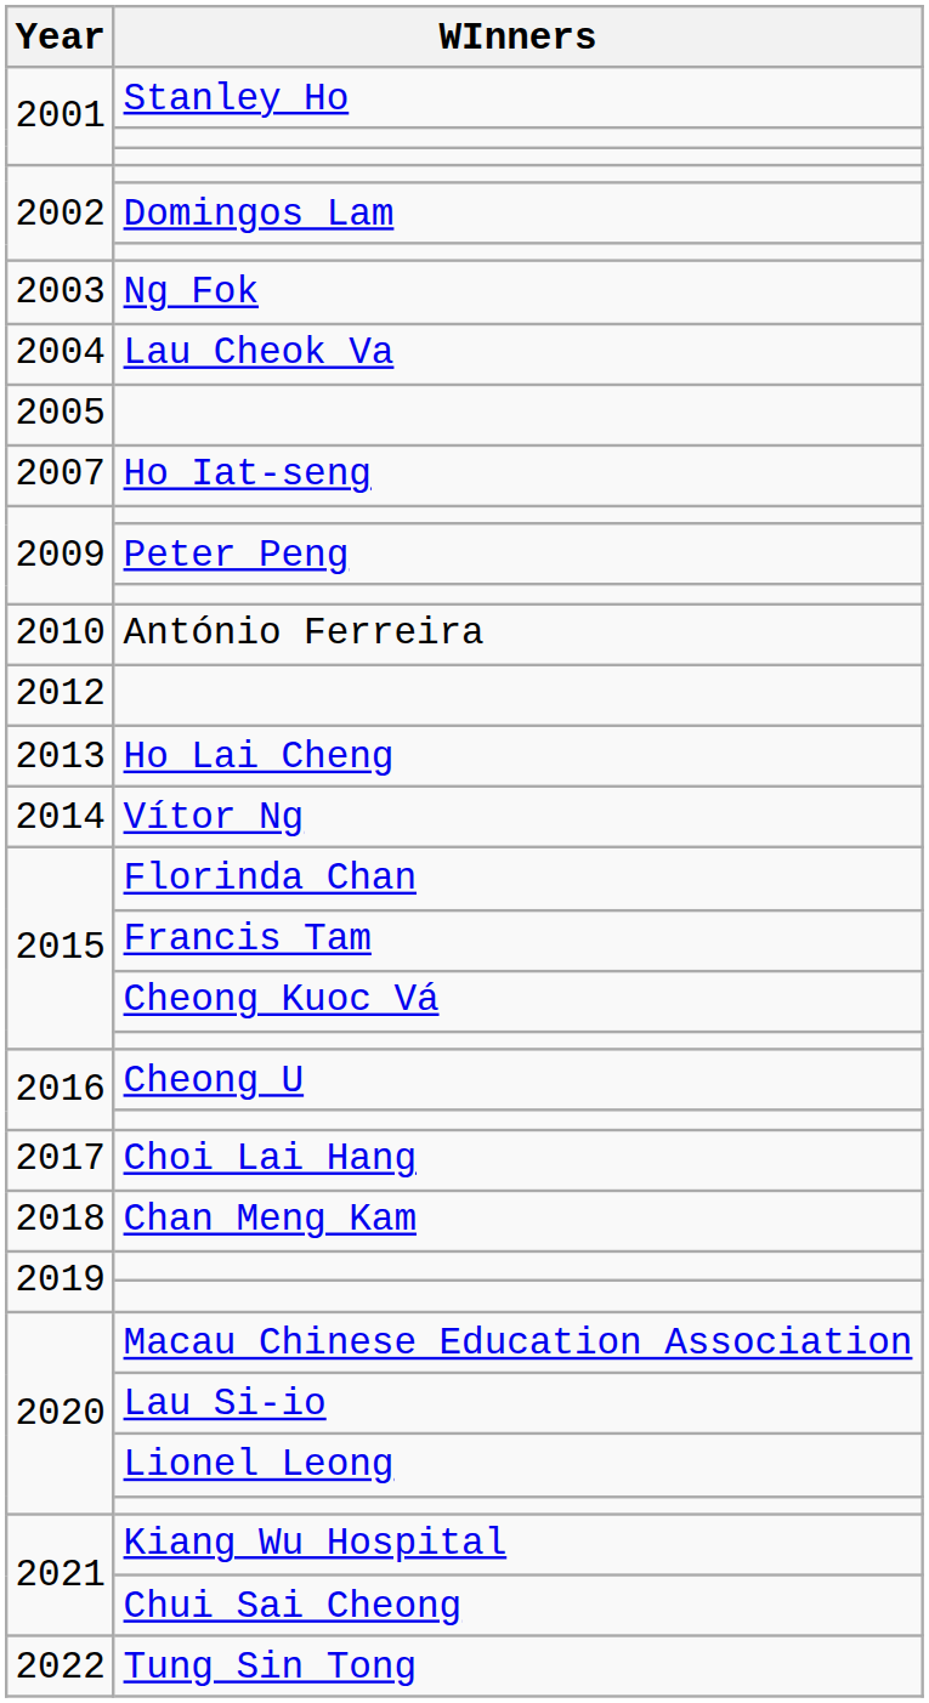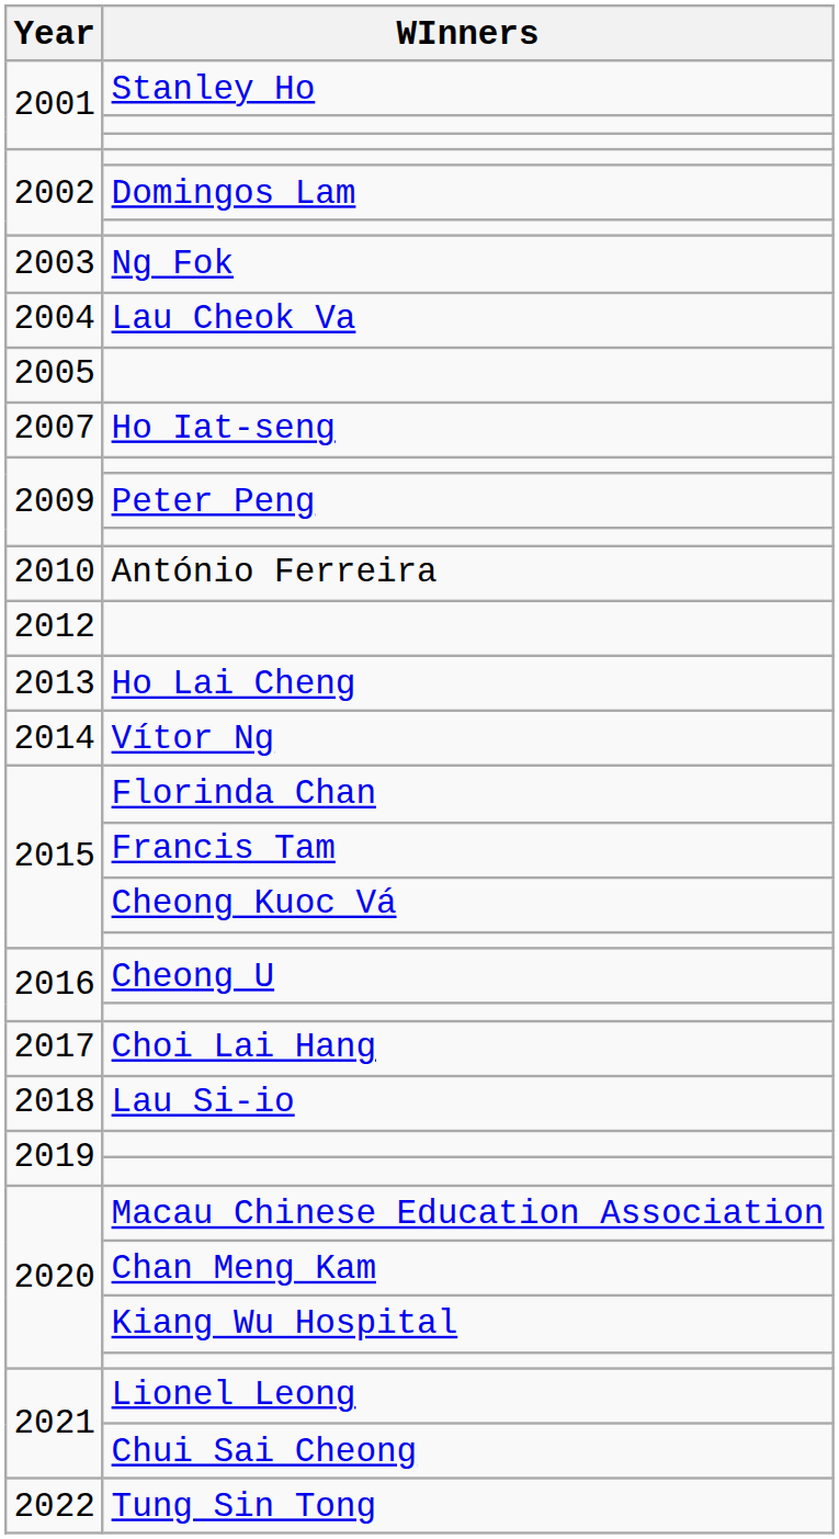row 26 | WInners: Chan Meng Kam -> Lau Si-io
row 30 | WInners: Lau Si-io -> Chan Meng Kam
row 31 | WInners: Lionel Leong -> Kiang Wu Hospital
row 33 | WInners: Kiang Wu Hospital -> Lionel Leong
